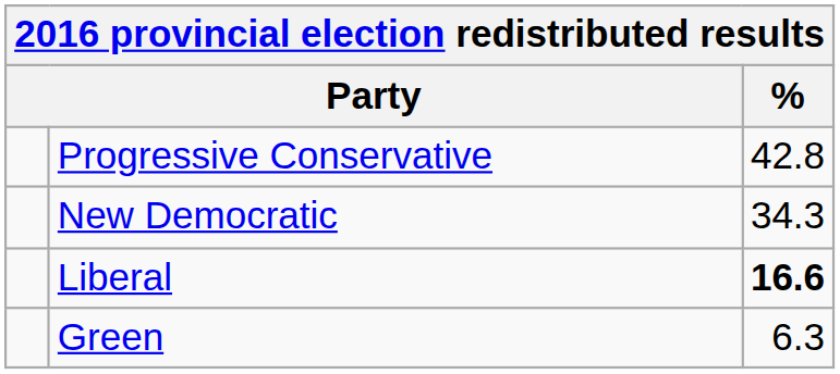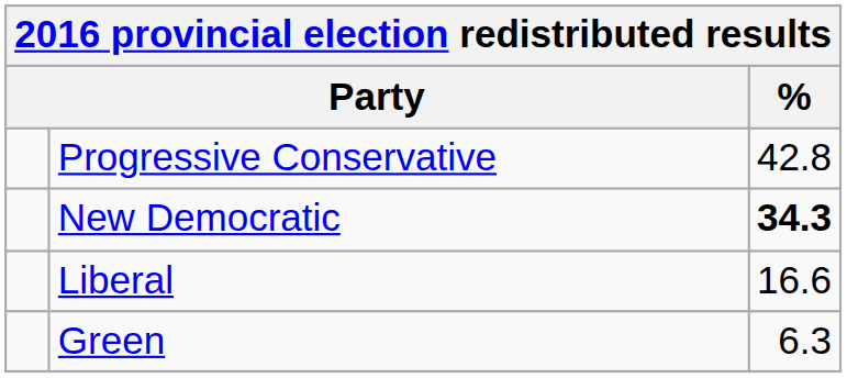New Democratic | %: normal -> bold
Liberal | %: bold -> normal
